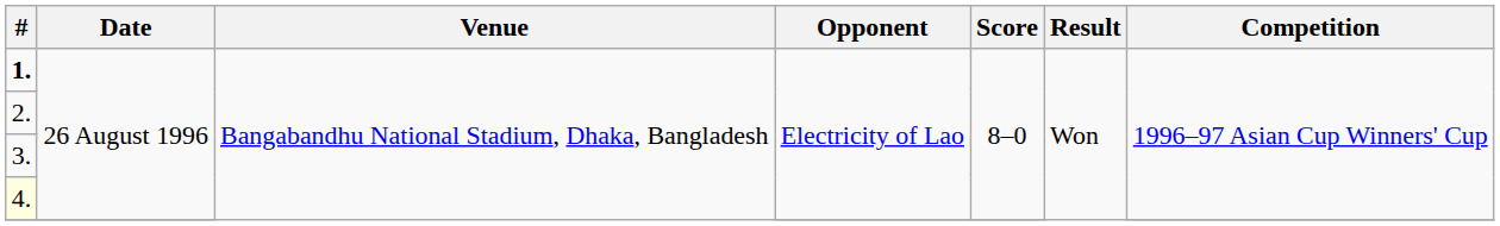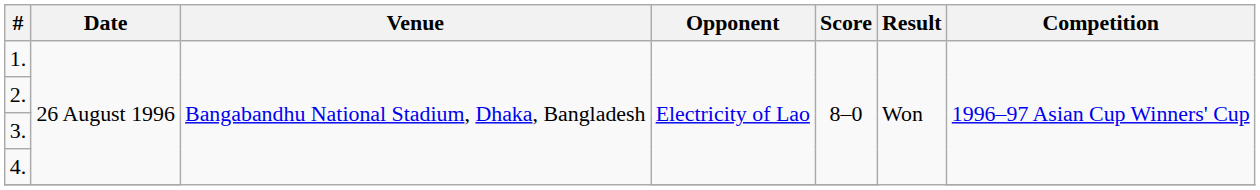1. | #: bold -> normal
4. | #: lightyellow background -> no background
